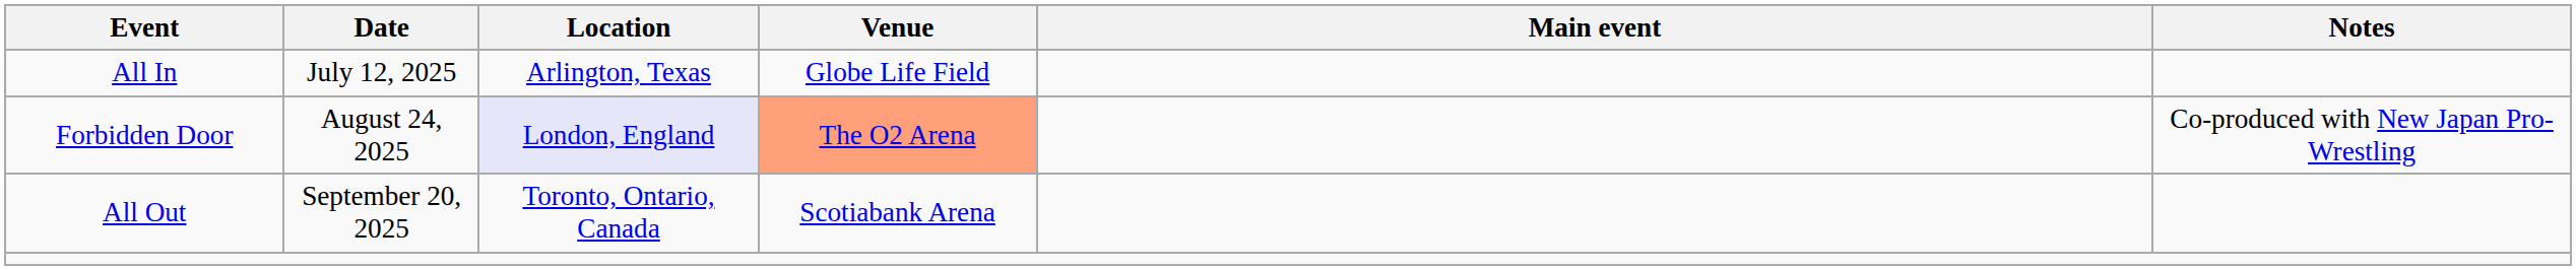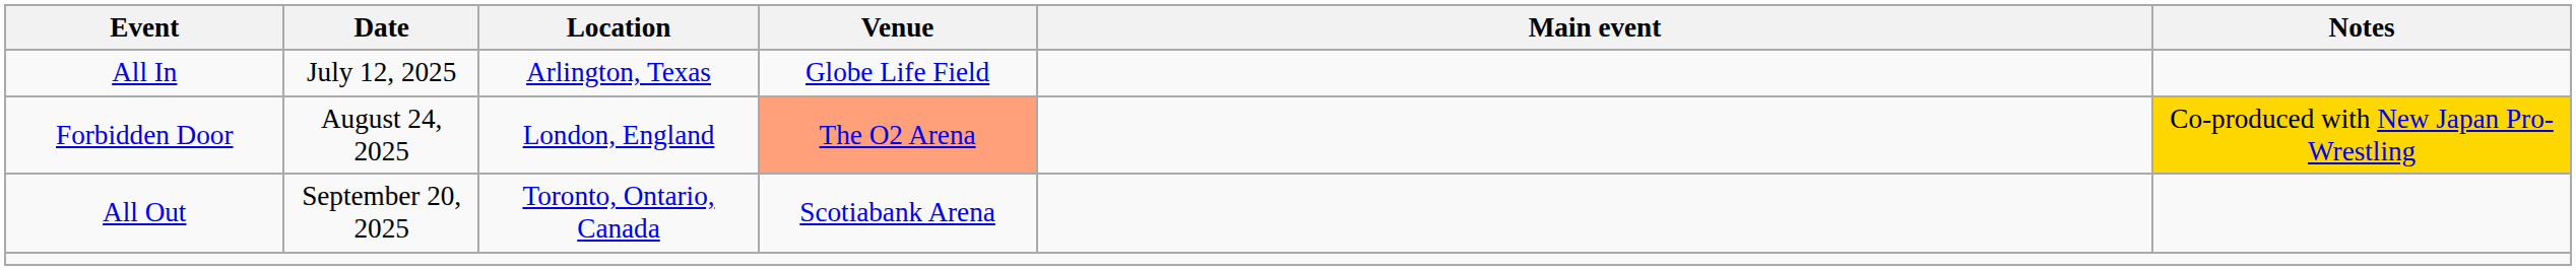Forbidden Door | Location: lavender background -> no background
Forbidden Door | Notes: no background -> gold background
